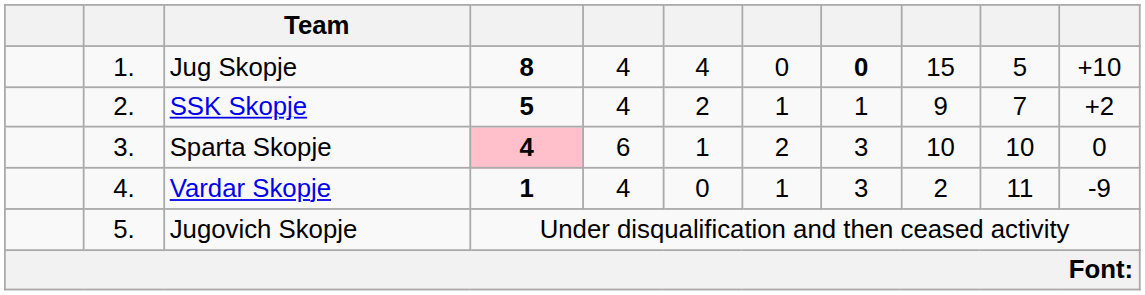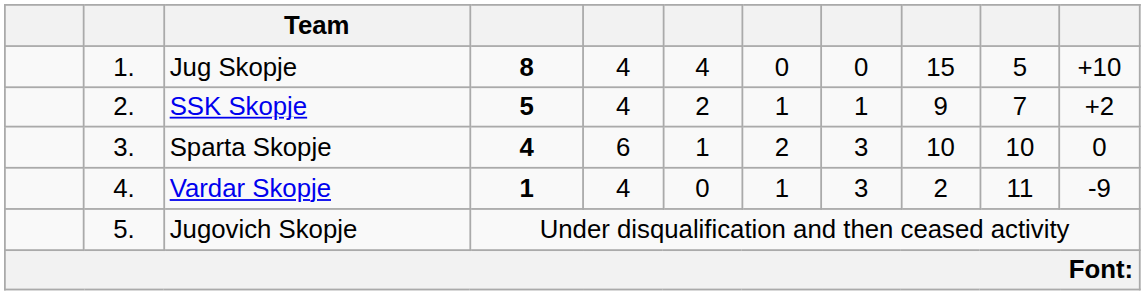Jug Skopje | column 8: bold -> normal
Sparta Skopje | column 4: pink background -> no background
